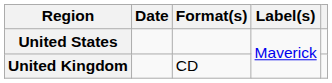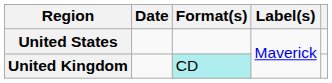United Kingdom | Format(s): no background -> paleturquoise background
